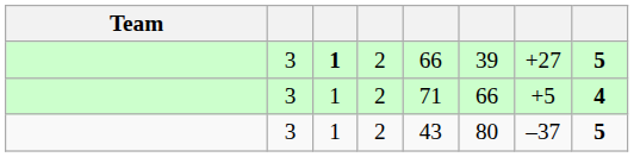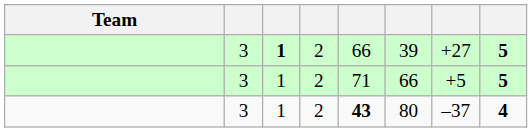row 3 | column 8: 4 -> 5
row 4 | column 5: normal -> bold
row 4 | column 8: 5 -> 4
